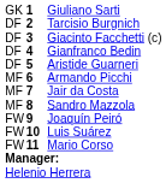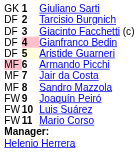Gianfranco Bedin | column 2: no background -> pink background
Aristide Guarneri | column 2: no background -> lightyellow background
Armando Picchi | column 1: no background -> pink background
